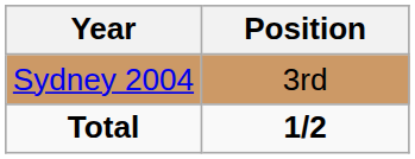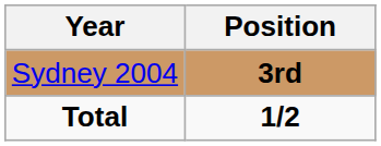Sydney 2004 | Position: normal -> bold
